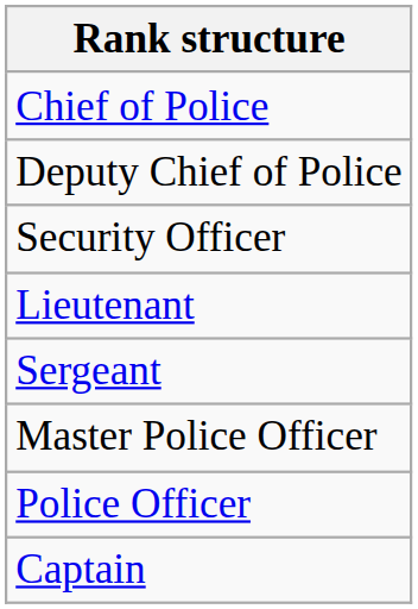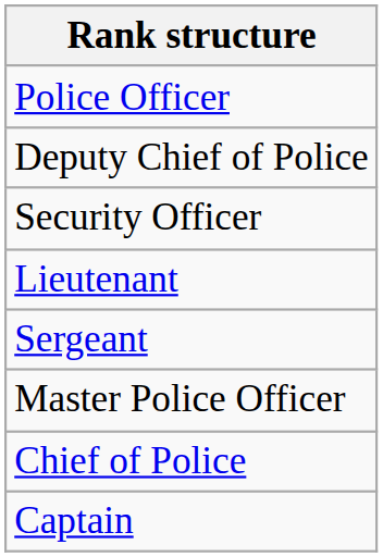row 2 | column 1: Chief of Police -> Police Officer
row 8 | column 1: Police Officer -> Chief of Police
